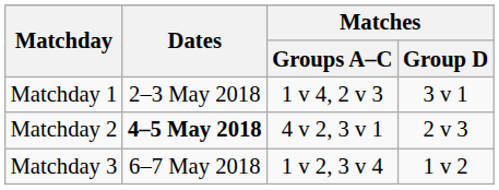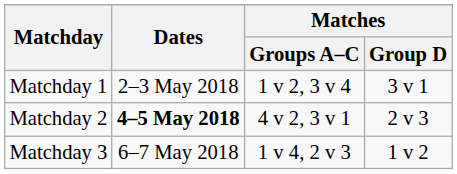Matchday 1 | Matches / Groups A–C: 1 v 4, 2 v 3 -> 1 v 2, 3 v 4
Matchday 3 | Matches / Groups A–C: 1 v 2, 3 v 4 -> 1 v 4, 2 v 3
